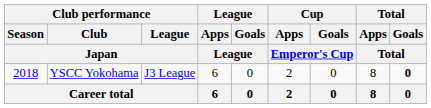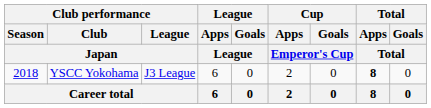YSCC Yokohama | Total / Apps / Total: normal -> bold
YSCC Yokohama | Total / Goals / Total: bold -> normal
